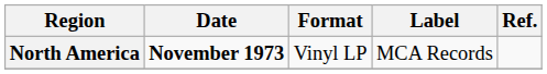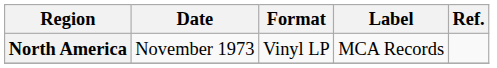North America | Date: bold -> normal
